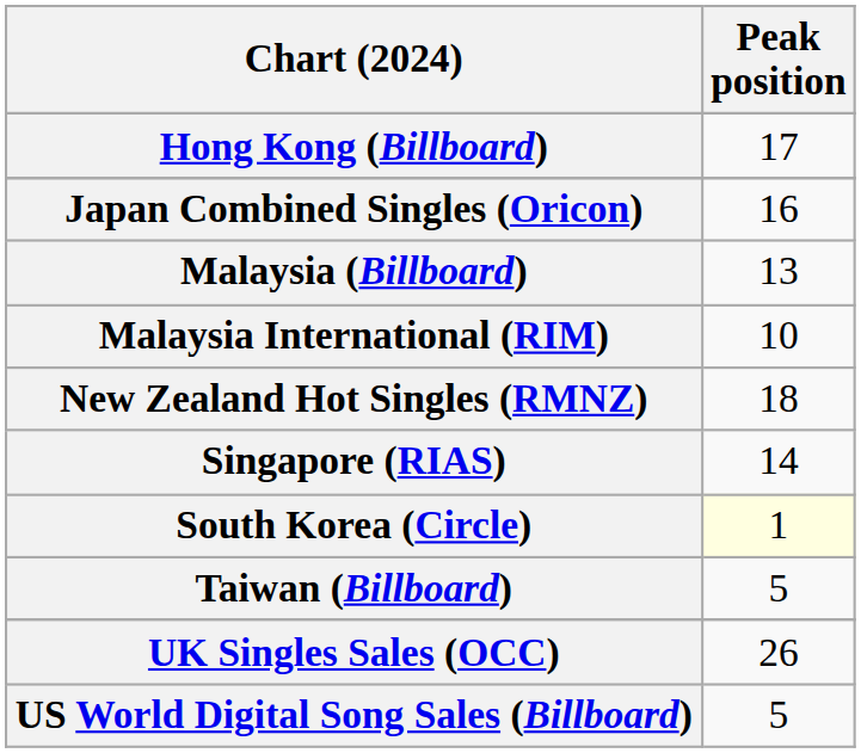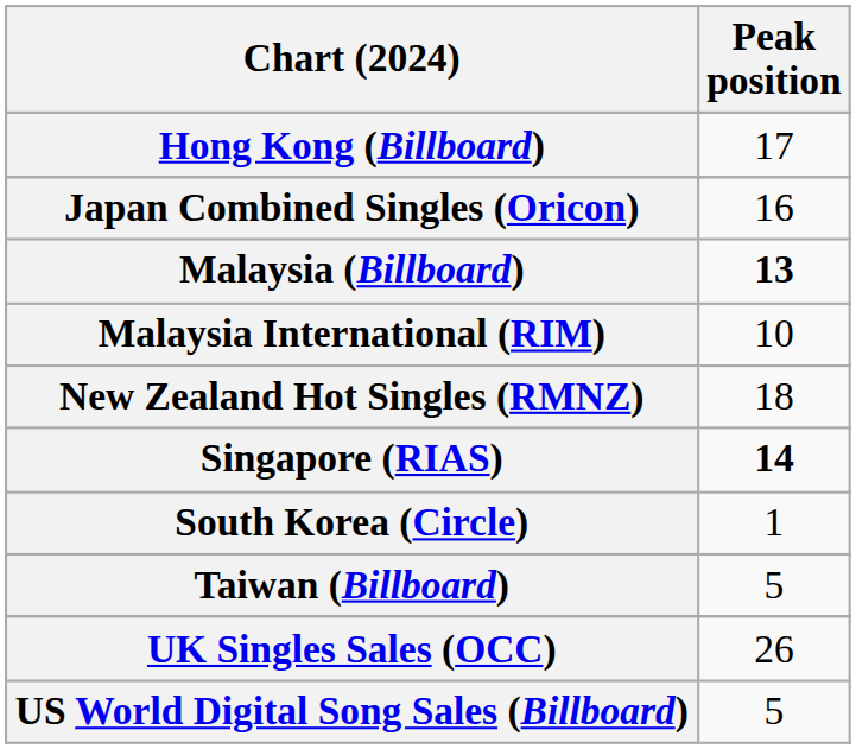Malaysia (Billboard) | Peak position: normal -> bold
Singapore (RIAS) | Peak position: normal -> bold
South Korea (Circle) | Peak position: lightyellow background -> no background
